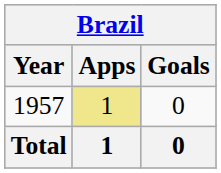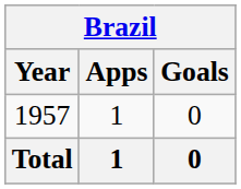1957 | Apps: khaki background -> no background
